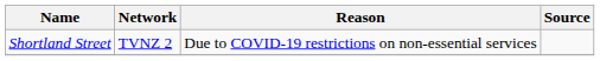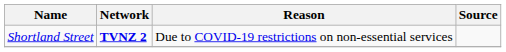Shortland Street | Network: normal -> bold
